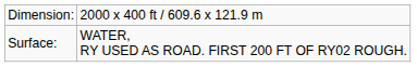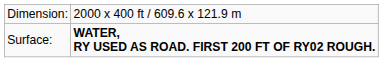Surface: | column 2: normal -> bold
